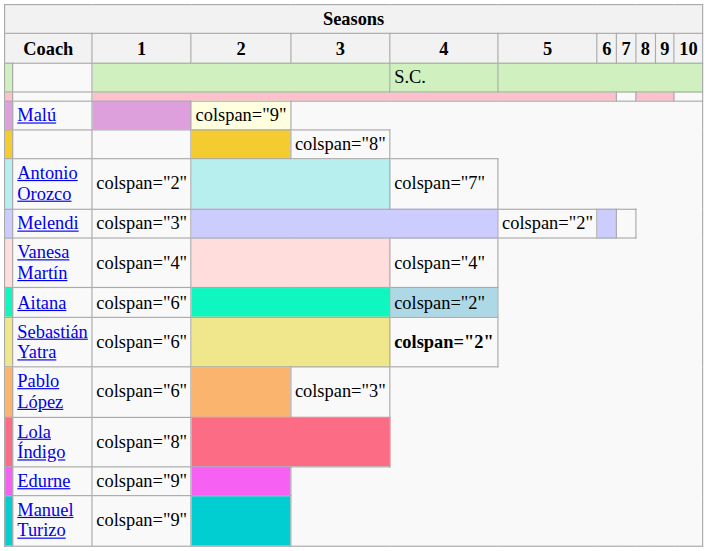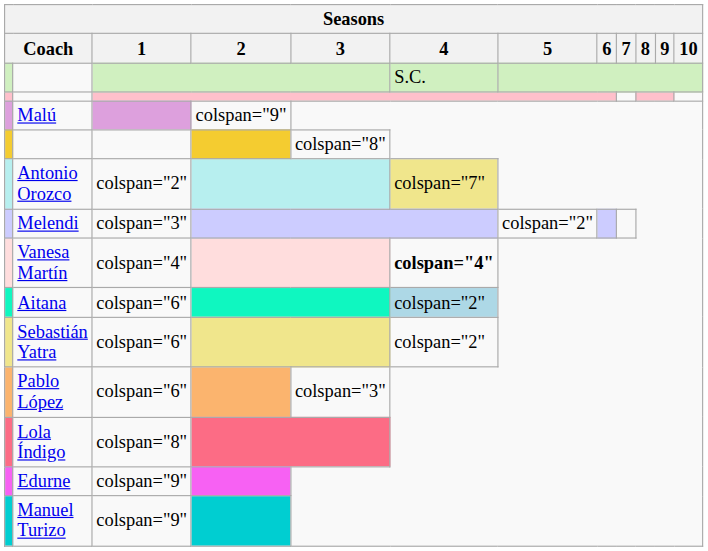Malú | 2: lightyellow background -> no background
Antonio Orozco | 4: no background -> khaki background
Vanesa Martín | 4: normal -> bold
Sebastián Yatra | 4: bold -> normal
